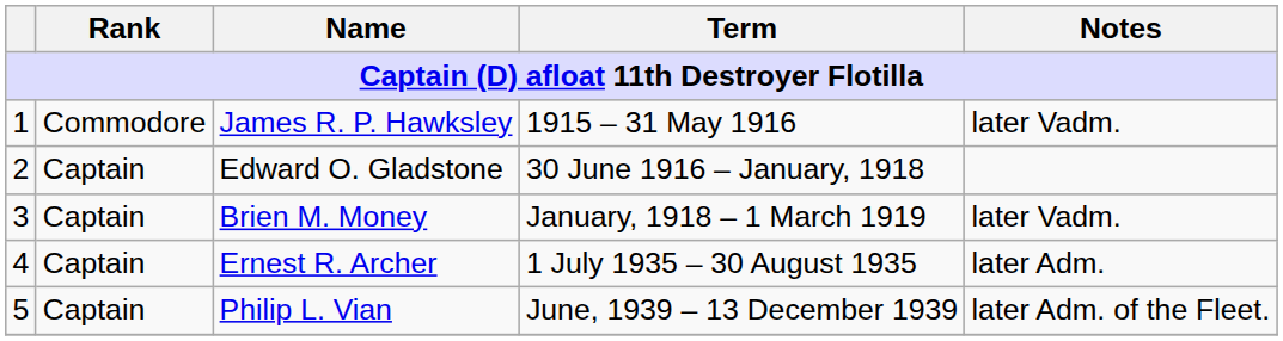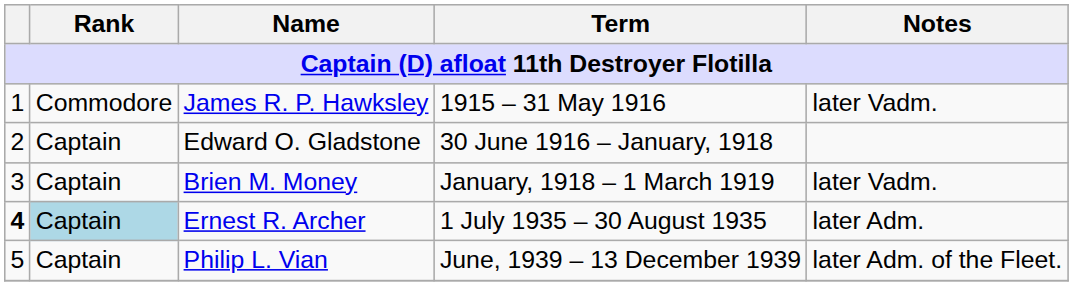Ernest R. Archer | column 1: normal -> bold
Ernest R. Archer | Rank: no background -> lightblue background
